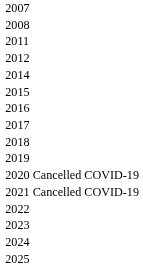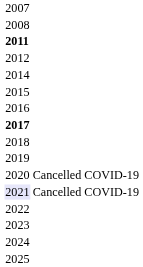2011 | column 1: normal -> bold
2017 | column 1: normal -> bold
2021 | column 1: no background -> lavender background
